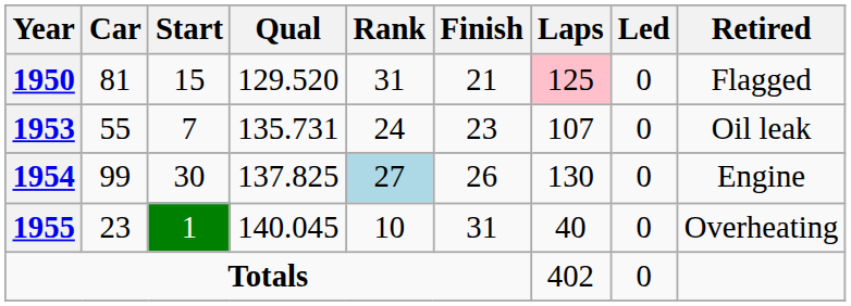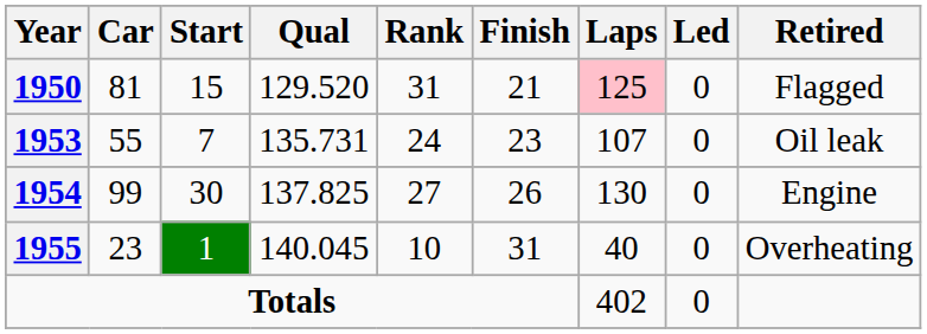1954 | Rank: lightblue background -> no background
